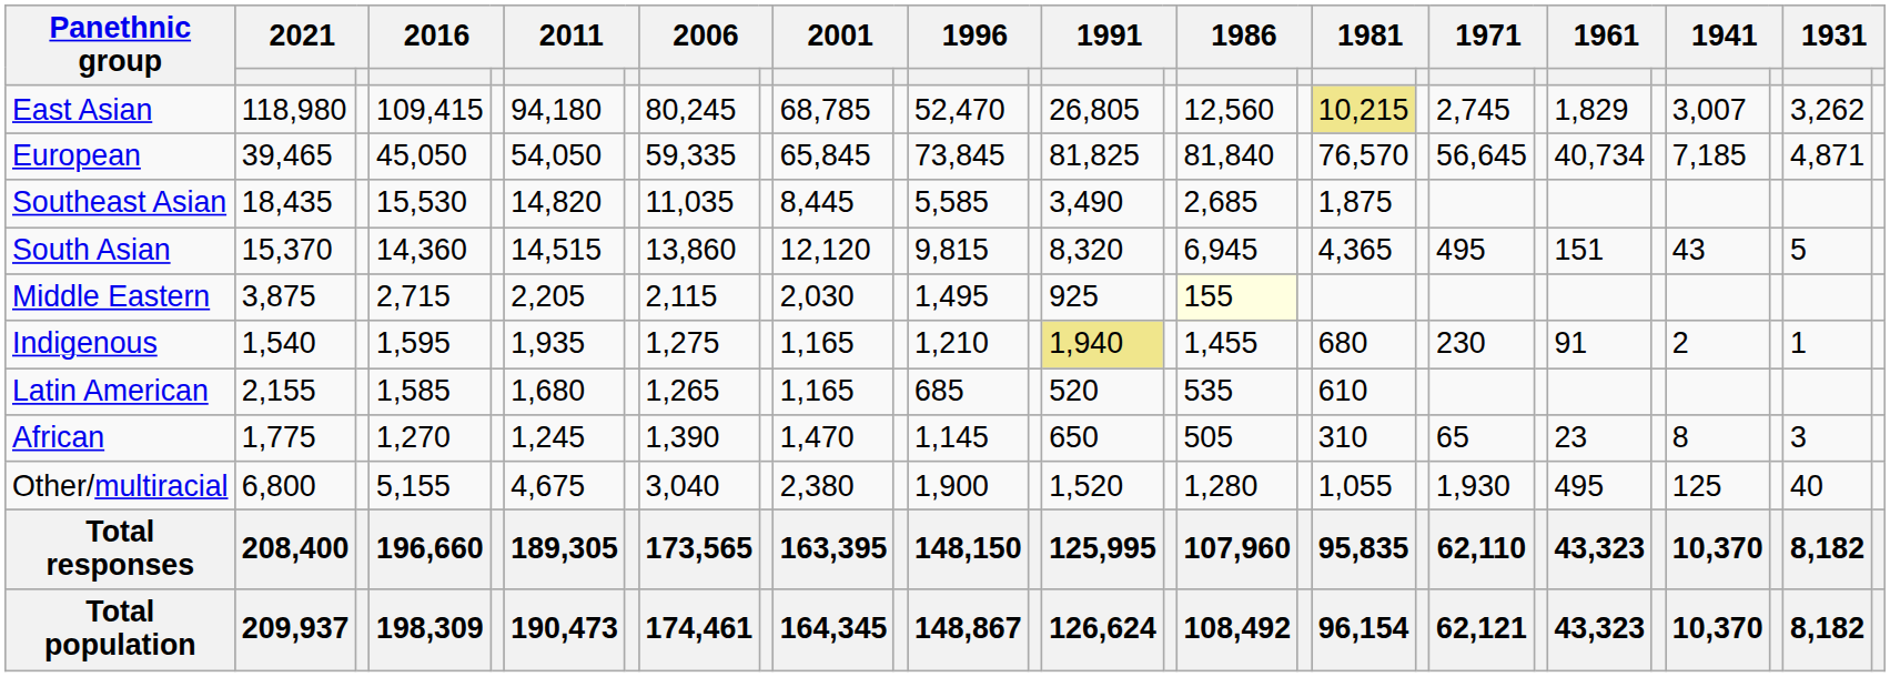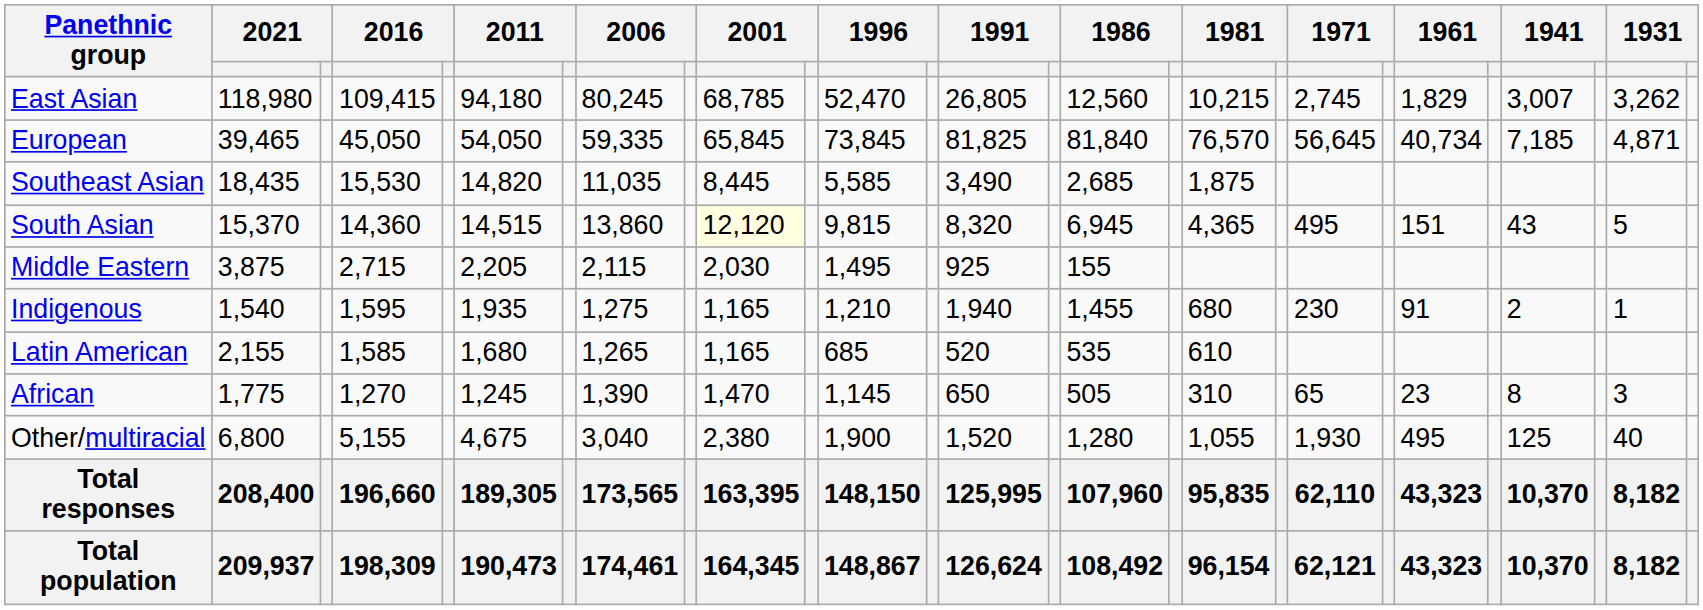East Asian | column 18: khaki background -> no background
South Asian | column 10: no background -> lightyellow background
Middle Eastern | column 16: lightyellow background -> no background
Indigenous | column 14: khaki background -> no background
